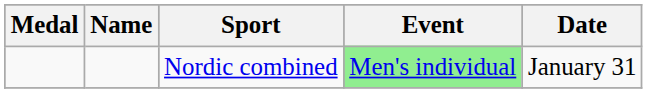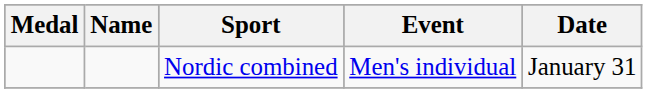row 2 | Event: lightgreen background -> no background
